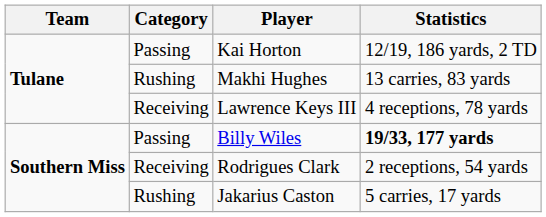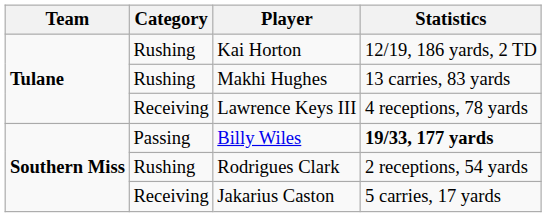Kai Horton | Category: Passing -> Rushing
Rodrigues Clark | Category: Receiving -> Rushing
Jakarius Caston | Category: Rushing -> Receiving
